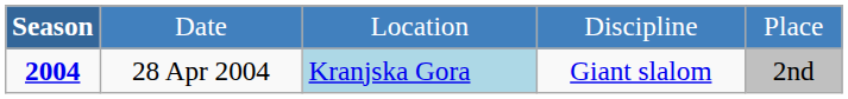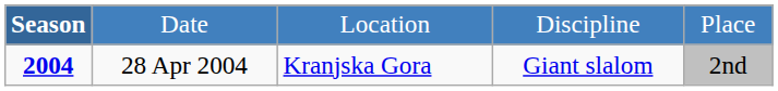2004 | column 3: lightblue background -> no background
